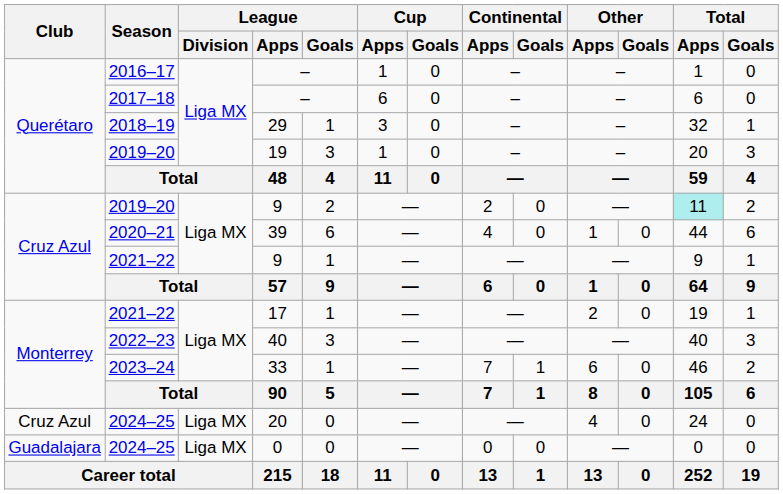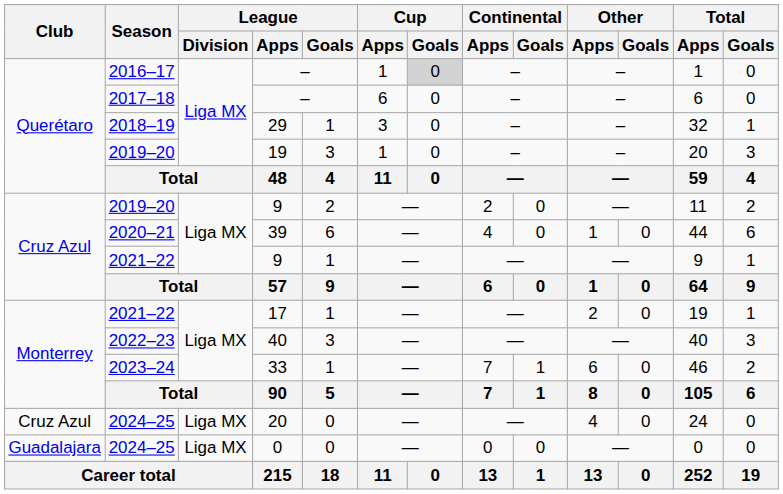2016–17 / – | Cup / Goals: no background -> lightgrey background
2019–20 / 9 | Total / Apps: paleturquoise background -> no background
